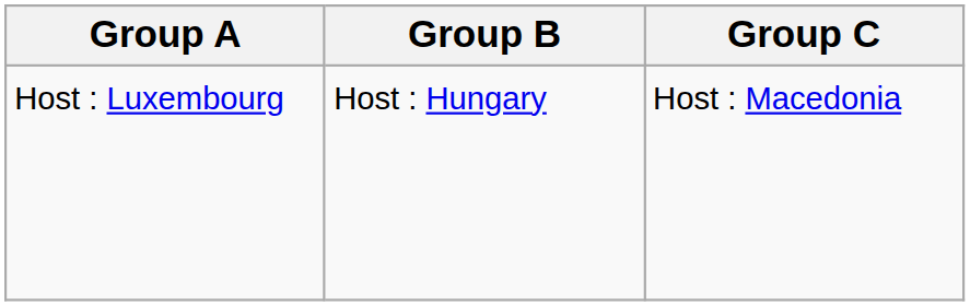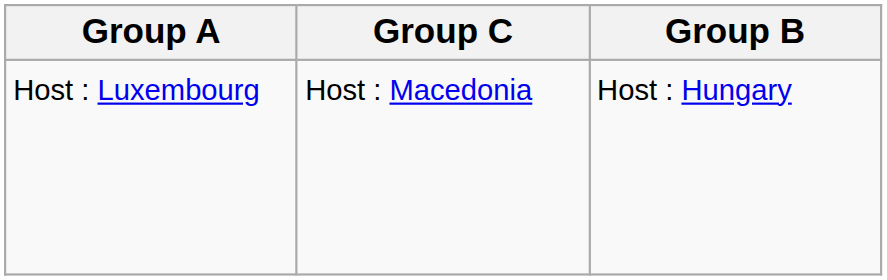columns swapped: Group B <-> Group C
